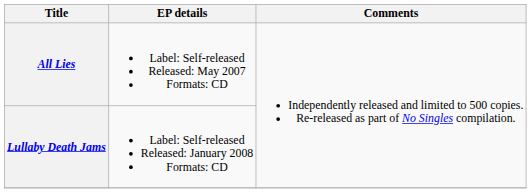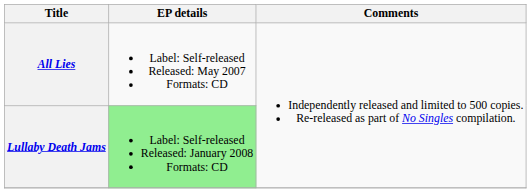Lullaby Death Jams | EP details: no background -> lightgreen background
